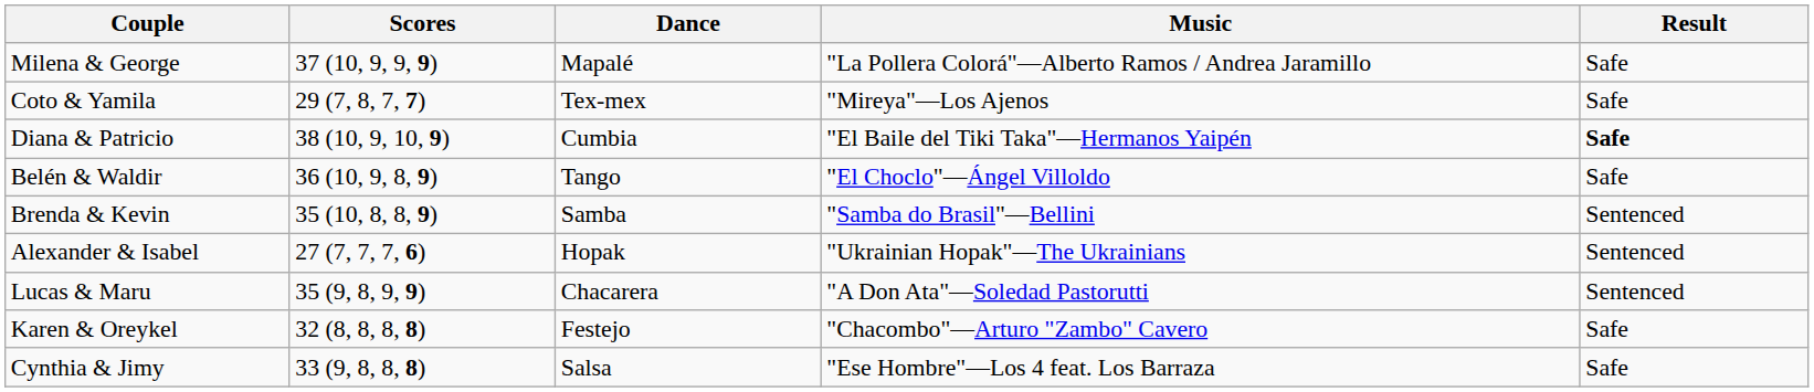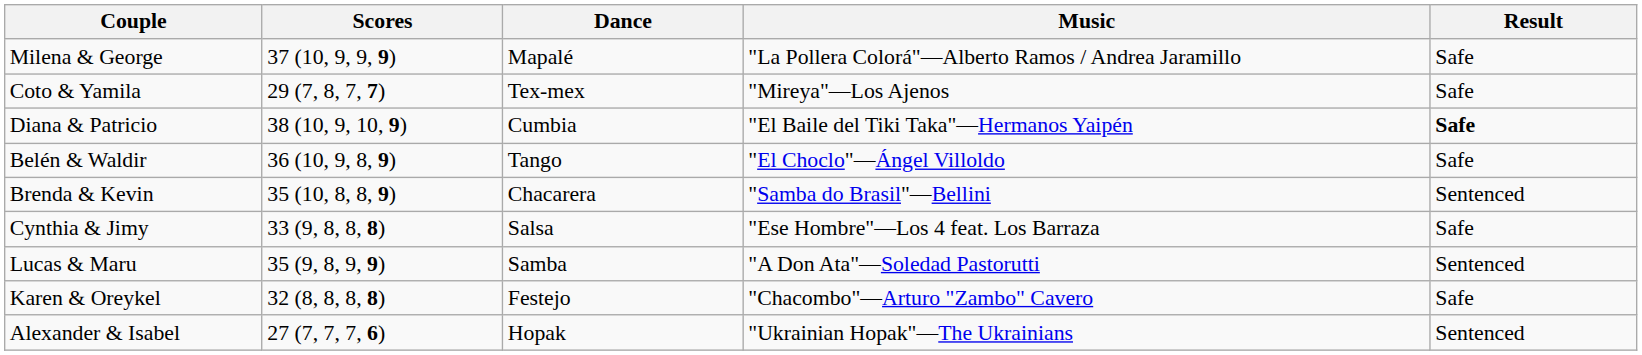Brenda & Kevin | Dance: Samba -> Chacarera
rows swapped: Alexander & Isabel <-> Cynthia & Jimy
Lucas & Maru | Dance: Chacarera -> Samba
